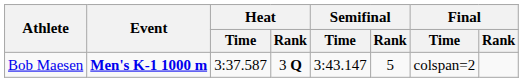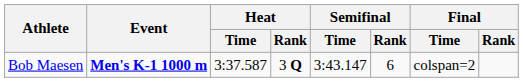Bob Maesen | Semifinal / Rank: 5 -> 6
